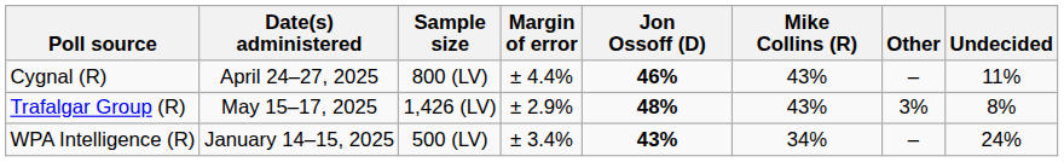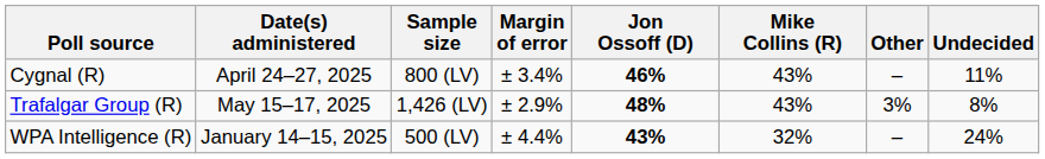Cygnal (R) | Margin of error: ± 4.4% -> ± 3.4%
WPA Intelligence (R) | Margin of error: ± 3.4% -> ± 4.4%
WPA Intelligence (R) | Mike Collins (R): 34% -> 32%
